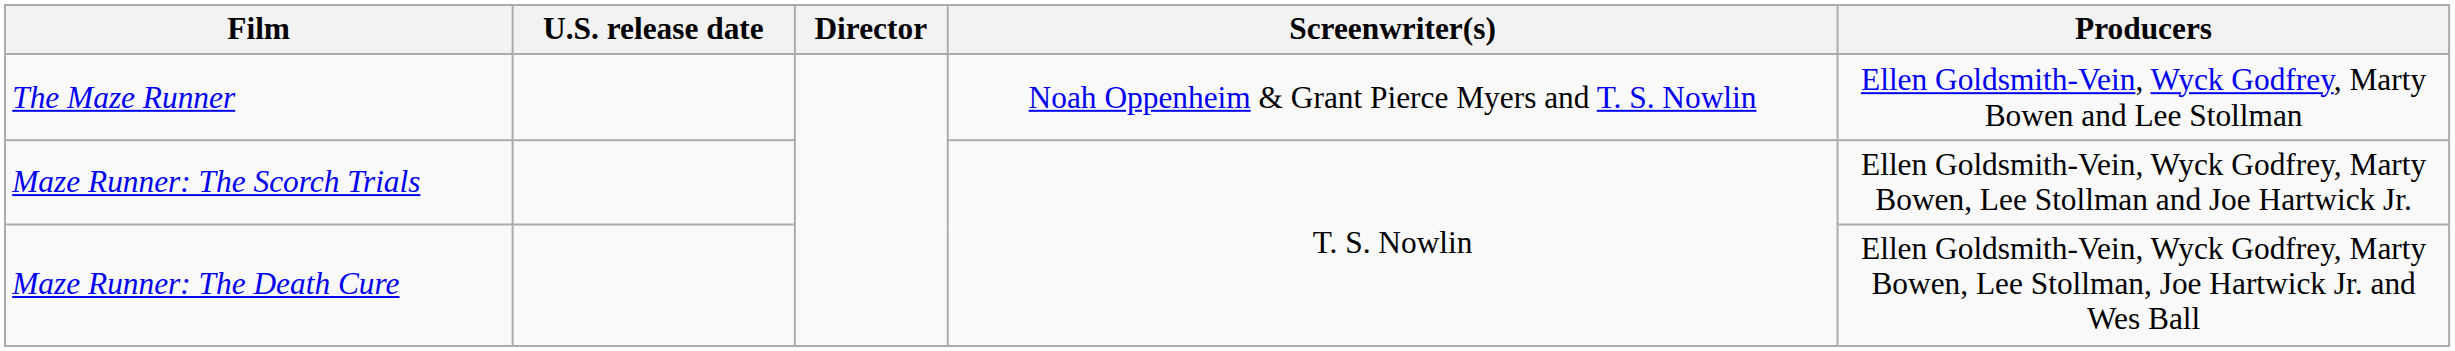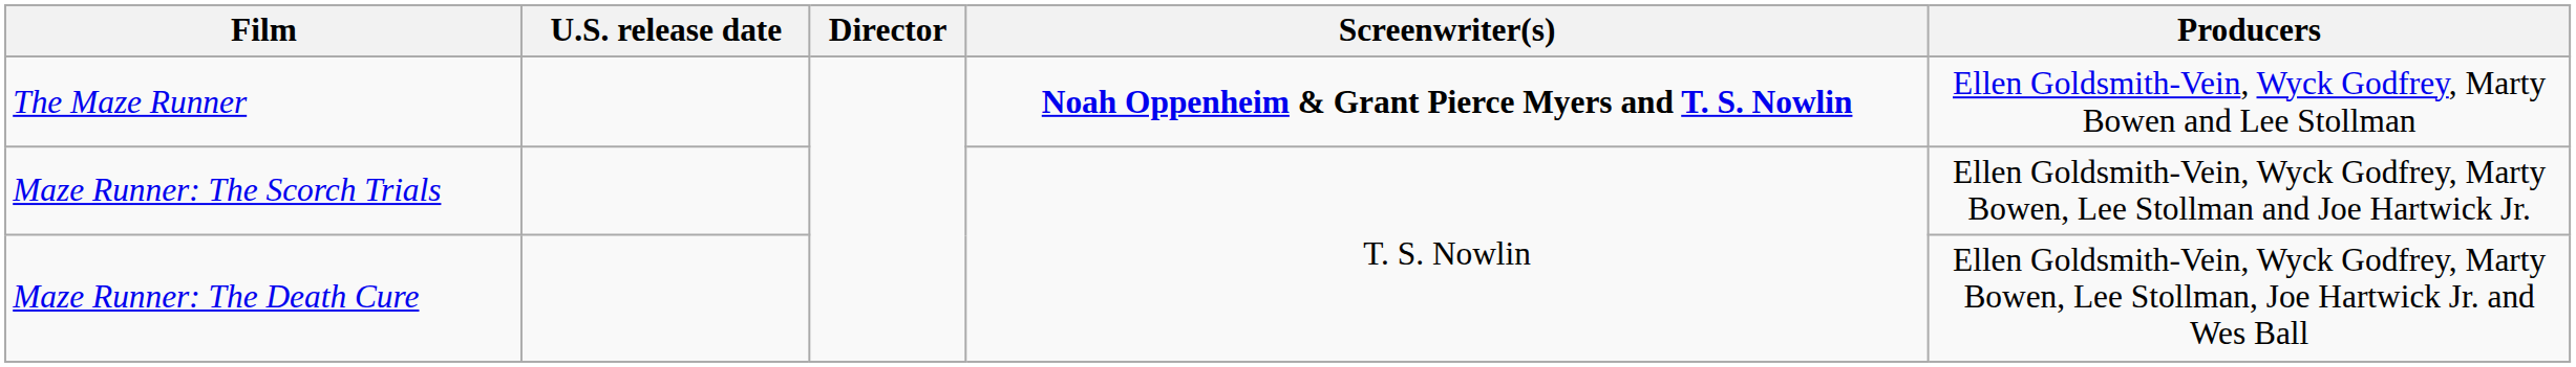The Maze Runner | Screenwriter(s): normal -> bold
